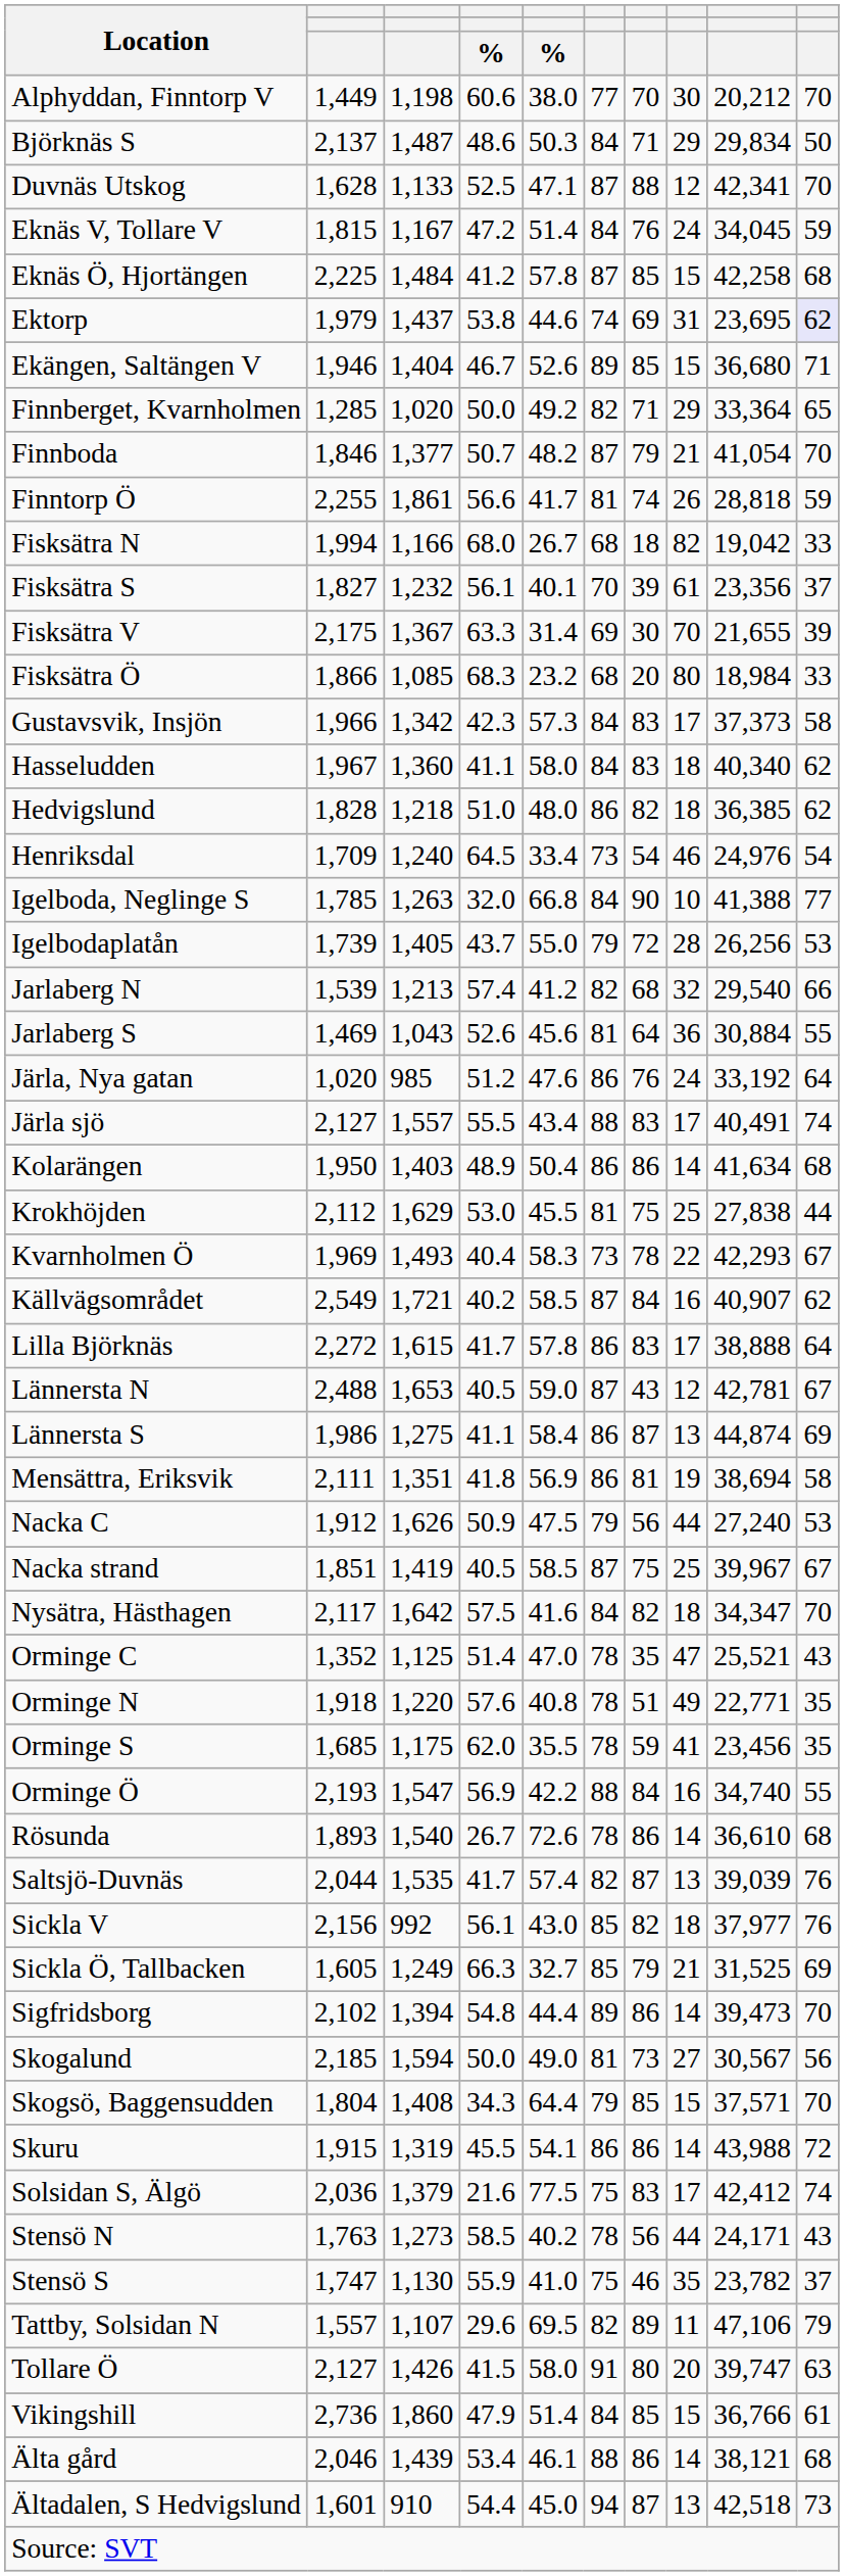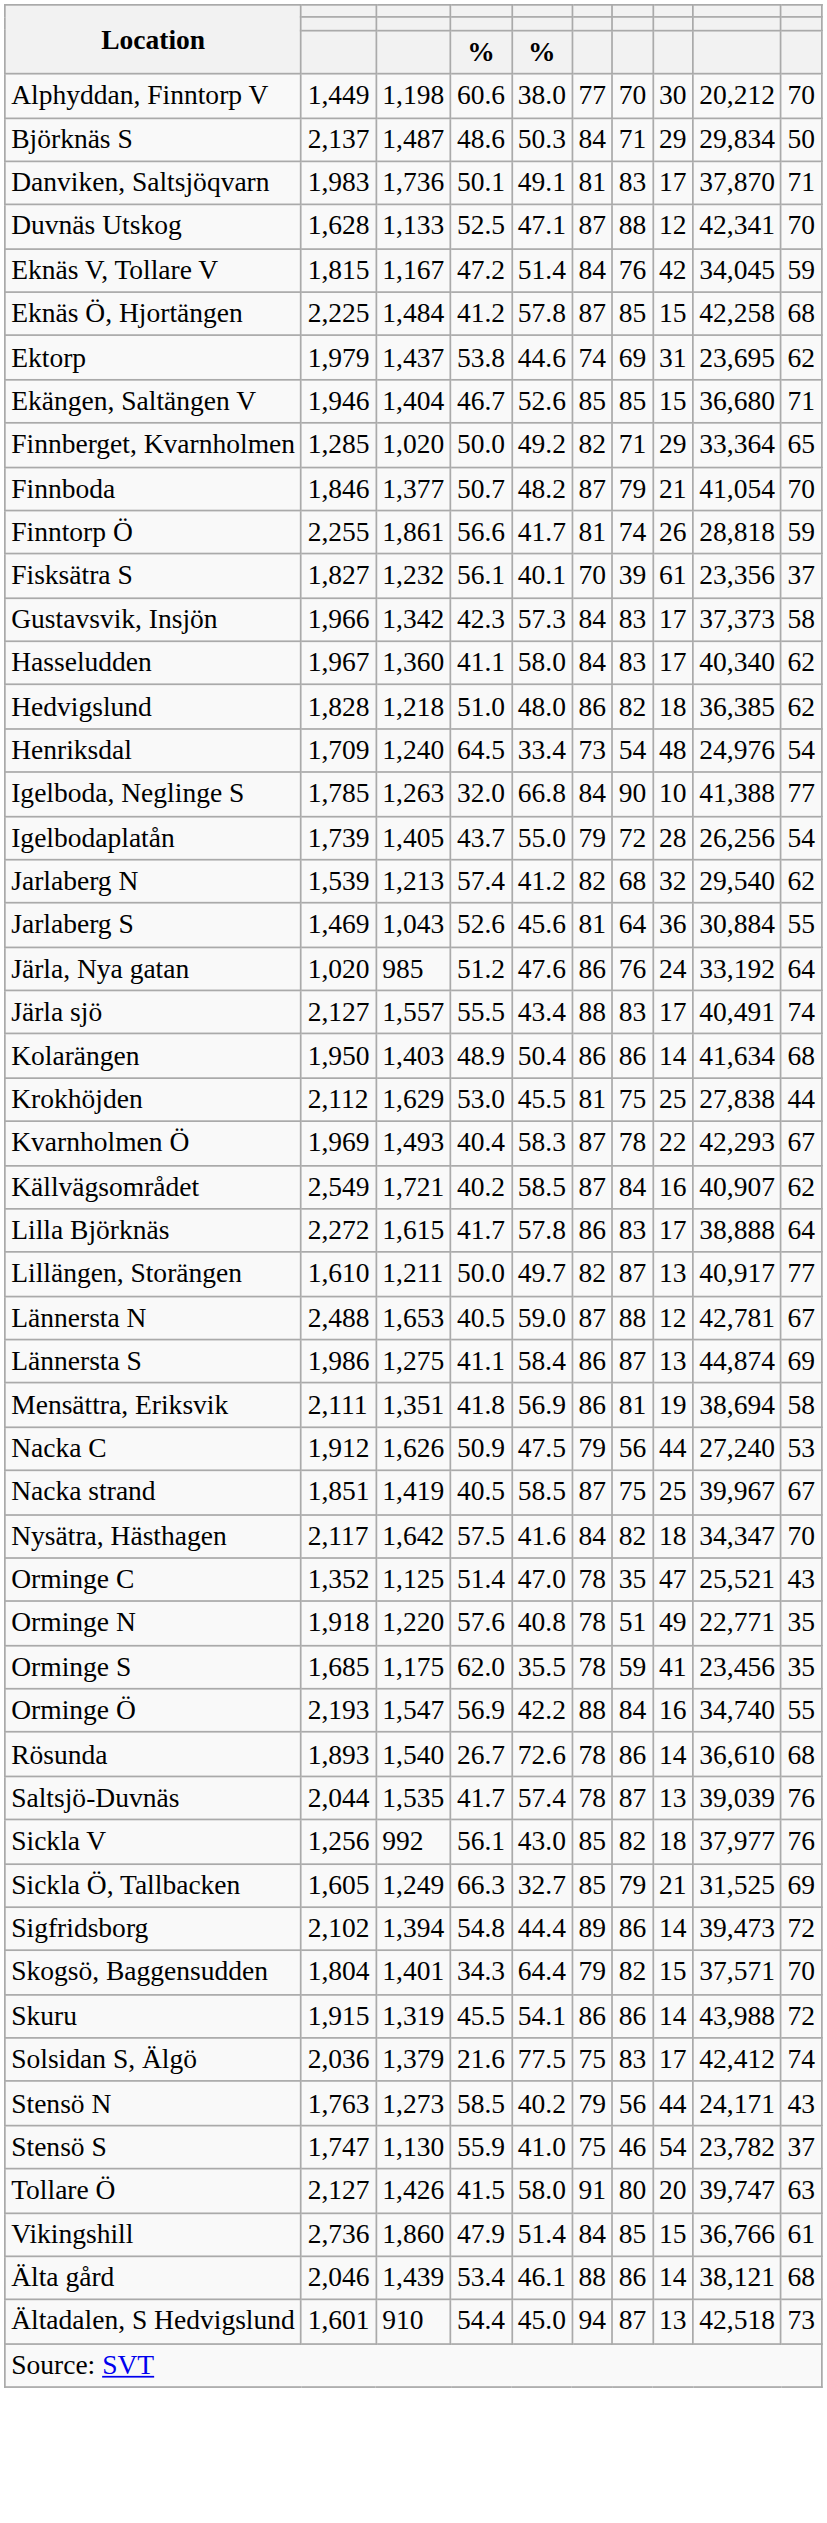+ row: Danviken, Saltsjöqvarn | 1,983 | 1,736 | 50.1 | 49.1 | 81 | 83 | 17 | 37,870 | 71
Eknäs V, Tollare V | column 8: 24 -> 42
Ektorp | column 10: lavender background -> no background
Ekängen, Saltängen V | column 6: 89 -> 85
- row: Fisksätra N | 1,994 | 1,166 | 68.0 | 26.7 | 68 | 18 | 82 | 19,042 | 33
- row: Fisksätra V | 2,175 | 1,367 | 63.3 | 31.4 | 69 | 30 | 70 | 21,655 | 39
- row: Fisksätra Ö | 1,866 | 1,085 | 68.3 | 23.2 | 68 | 20 | 80 | 18,984 | 33
Hasseludden | column 8: 18 -> 17
Henriksdal | column 8: 46 -> 48
Igelbodaplatån | column 10: 53 -> 54
Jarlaberg N | column 10: 66 -> 62
Kvarnholmen Ö | column 6: 73 -> 87
+ row: Lillängen, Storängen | 1,610 | 1,211 | 50.0 | 49.7 | 82 | 87 | 13 | 40,917 | 77
Lännersta N | column 7: 43 -> 88
Saltsjö-Duvnäs | column 6: 82 -> 78
Sickla V | column 2: 2,156 -> 1,256
Sigfridsborg | column 10: 70 -> 72
- row: Skogalund | 2,185 | 1,594 | 50.0 | 49.0 | 81 | 73 | 27 | 30,567 | 56
Skogsö, Baggensudden | column 3: 1,408 -> 1,401
Skogsö, Baggensudden | column 7: 85 -> 82
Stensö N | column 6: 78 -> 79
Stensö S | column 8: 35 -> 54
- row: Tattby, Solsidan N | 1,557 | 1,107 | 29.6 | 69.5 | 82 | 89 | 11 | 47,106 | 79
